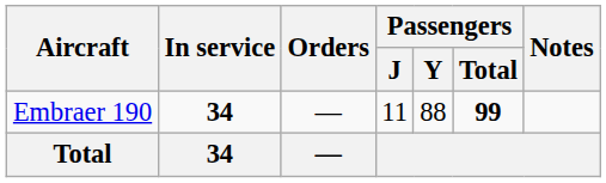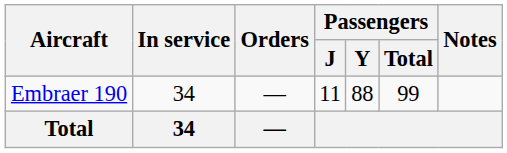Embraer 190 | In service: bold -> normal
Embraer 190 | Passengers / Total: bold -> normal
